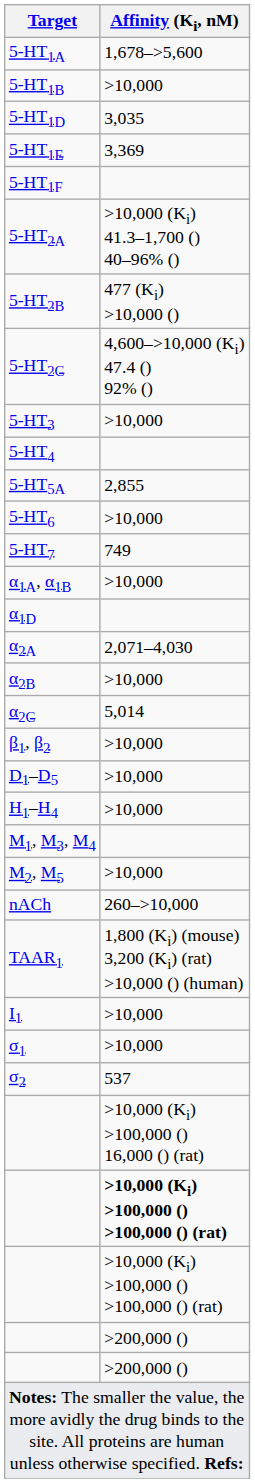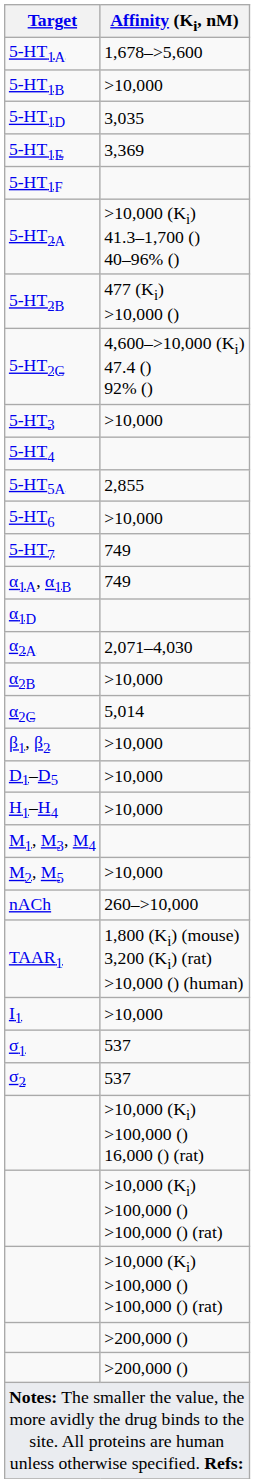row 15 | Affinity (Ki, nM): >10,000 -> 749
row 28 | Affinity (Ki, nM): >10,000 -> 537
row 31 | Affinity (Ki, nM): bold -> normal
